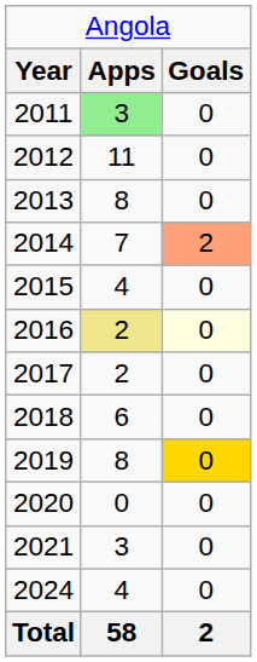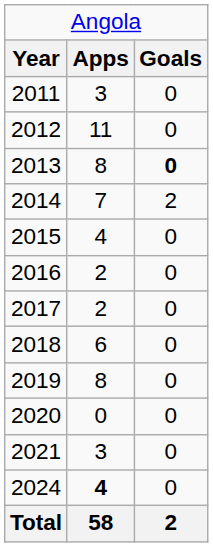2011 | column 2: lightgreen background -> no background
2013 | column 3: normal -> bold
2014 | column 3: lightsalmon background -> no background
2016 | column 2: khaki background -> no background
2016 | column 3: lightyellow background -> no background
2019 | column 3: gold background -> no background
2024 | column 2: normal -> bold
